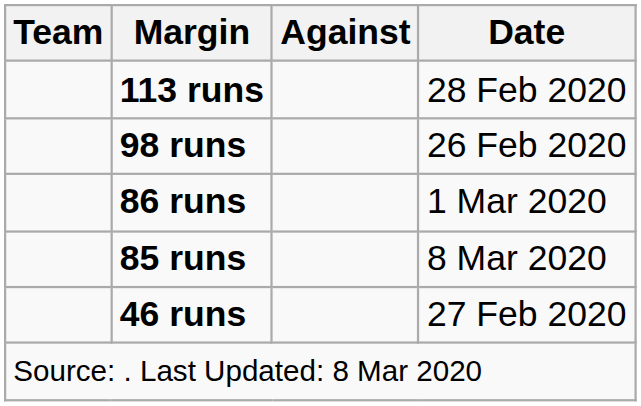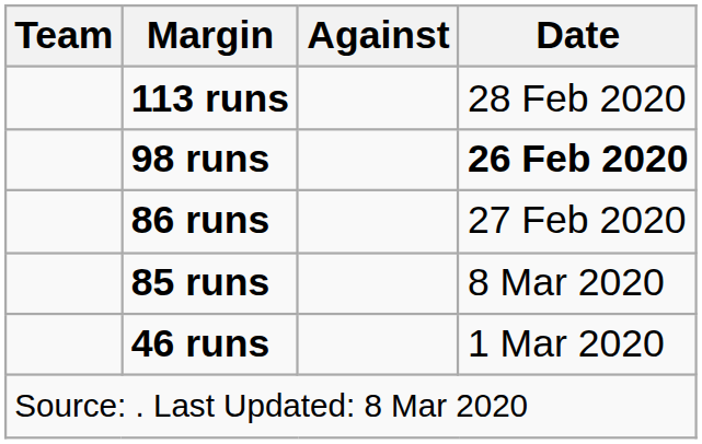98 runs | Date: normal -> bold
86 runs | Date: 1 Mar 2020 -> 27 Feb 2020
46 runs | Date: 27 Feb 2020 -> 1 Mar 2020
